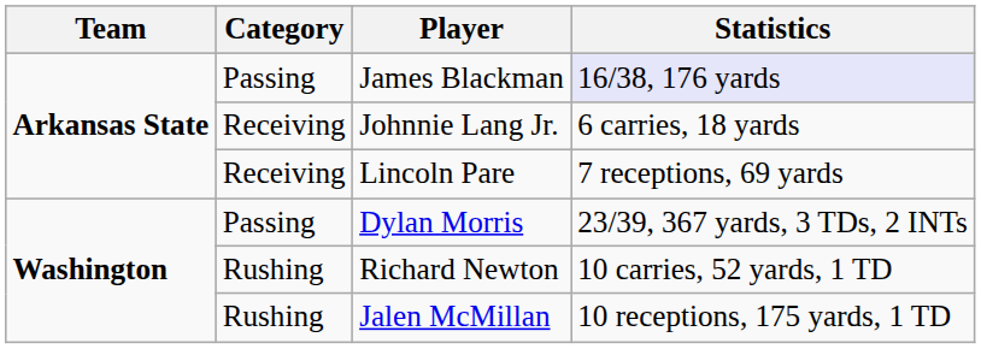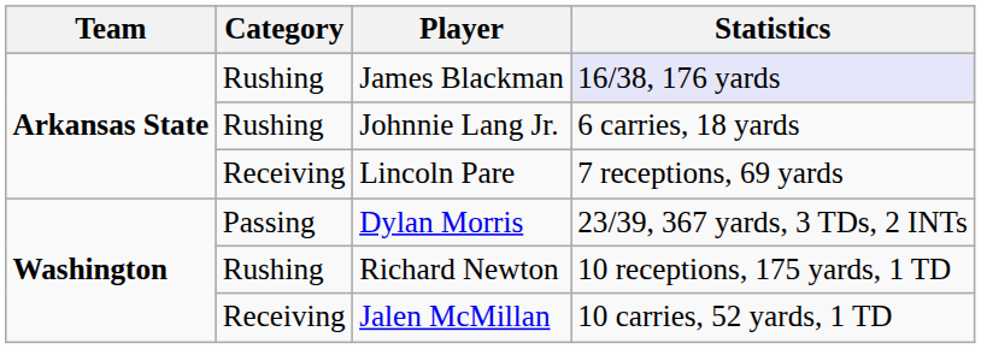James Blackman | Category: Passing -> Rushing
Johnnie Lang Jr. | Category: Receiving -> Rushing
Richard Newton | Statistics: 10 carries, 52 yards, 1 TD -> 10 receptions, 175 yards, 1 TD
Jalen McMillan | Category: Rushing -> Receiving
Jalen McMillan | Statistics: 10 receptions, 175 yards, 1 TD -> 10 carries, 52 yards, 1 TD
